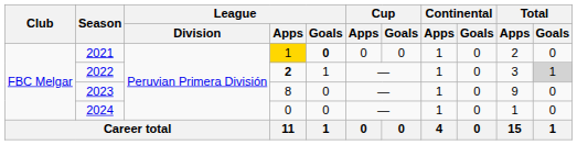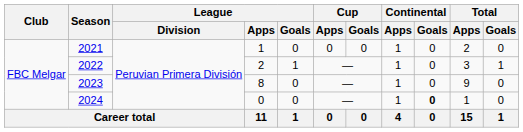2021 | League / Apps: gold background -> no background
2021 | League / Goals: bold -> normal
2022 | League / Apps: bold -> normal
2022 | Total / Goals: lightgrey background -> no background
2024 | Continental / Goals: normal -> bold
